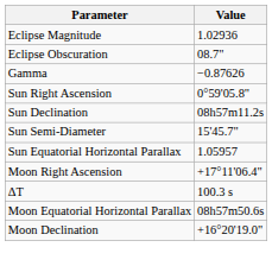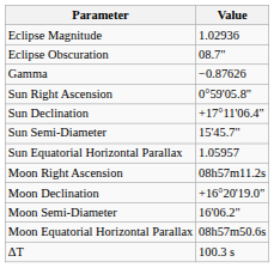Sun Declination | Value: 08h57m11.2s -> +17°11'06.4"
Moon Right Ascension | Value: +17°11'06.4" -> 08h57m11.2s
rows swapped: Moon Declination <-> ΔT
+ row: Moon Semi-Diameter | 16'06.2"
